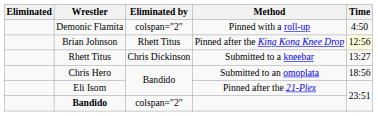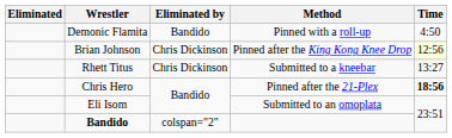Demonic Flamita | Eliminated by: colspan="2" -> Bandido
Brian Johnson | Eliminated by: Rhett Titus -> Chris Dickinson
Chris Hero | Method: Submitted to an omoplata -> Pinned after the 21-Plex
Chris Hero | Time: normal -> bold
Eli Isom | Method: Pinned after the 21-Plex -> Submitted to an omoplata
